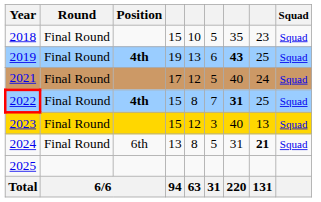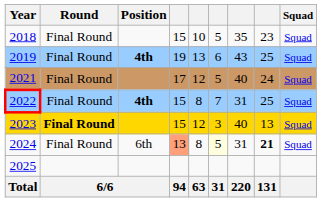2019 | column 7: bold -> normal
2022 | column 7: bold -> normal
2023 | Round: normal -> bold
2024 | column 4: no background -> lightsalmon background
2024 | column 6: no background -> lightyellow background
